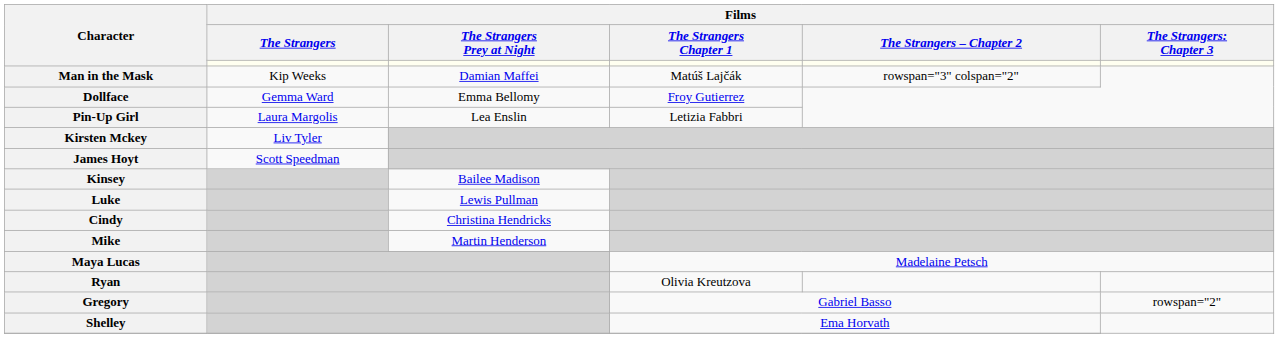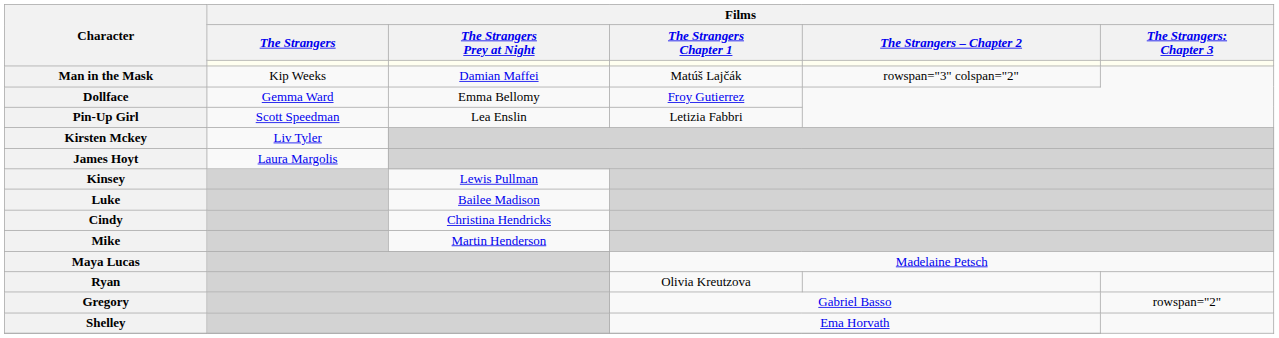Pin-Up Girl | Films / The Strangers: Laura Margolis -> Scott Speedman
James Hoyt | Films / The Strangers: Scott Speedman -> Laura Margolis
Kinsey | Films / The Strangers Prey at Night: Bailee Madison -> Lewis Pullman
Luke | Films / The Strangers Prey at Night: Lewis Pullman -> Bailee Madison
